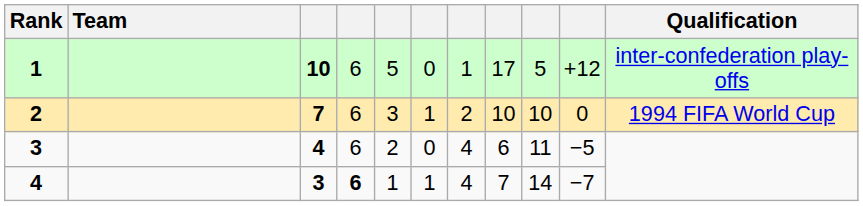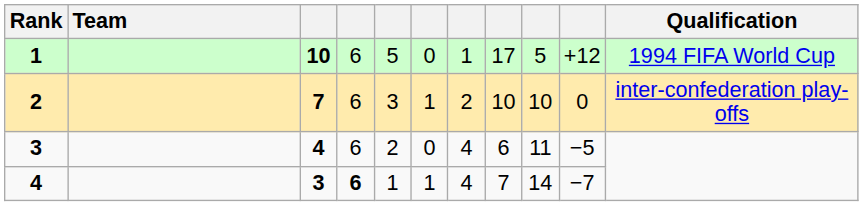row 2 | Qualification: inter-confederation play-offs -> 1994 FIFA World Cup
row 3 | Qualification: 1994 FIFA World Cup -> inter-confederation play-offs
